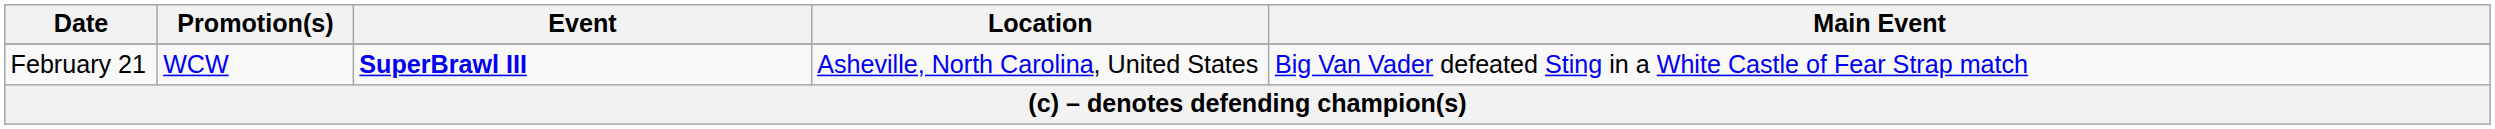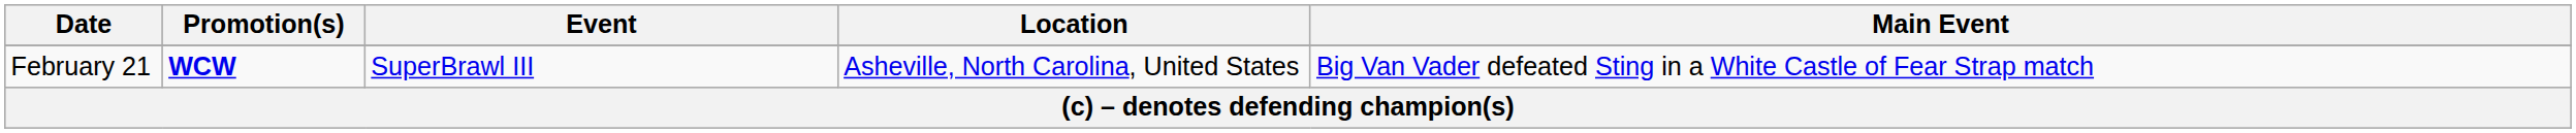February 21 | Promotion(s): normal -> bold
February 21 | Event: bold -> normal
